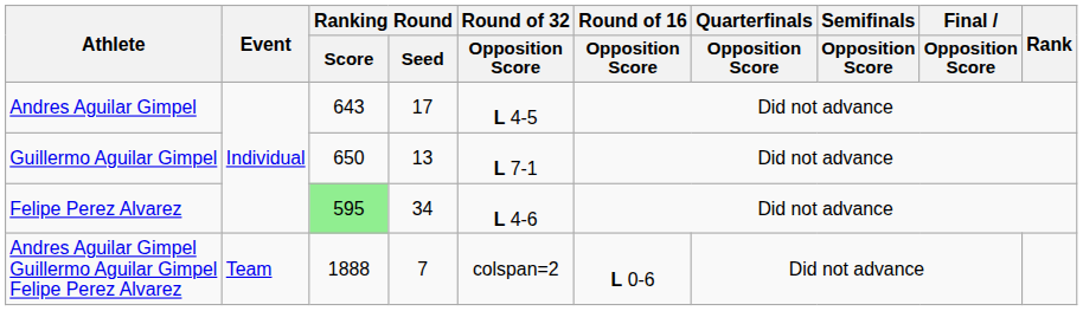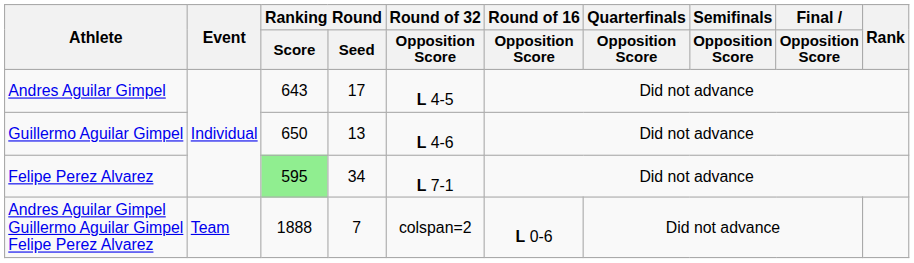Guillermo Aguilar Gimpel | Round of 32 / Opposition Score: L 7-1 -> L 4-6
Felipe Perez Alvarez | Round of 32 / Opposition Score: L 4-6 -> L 7-1
